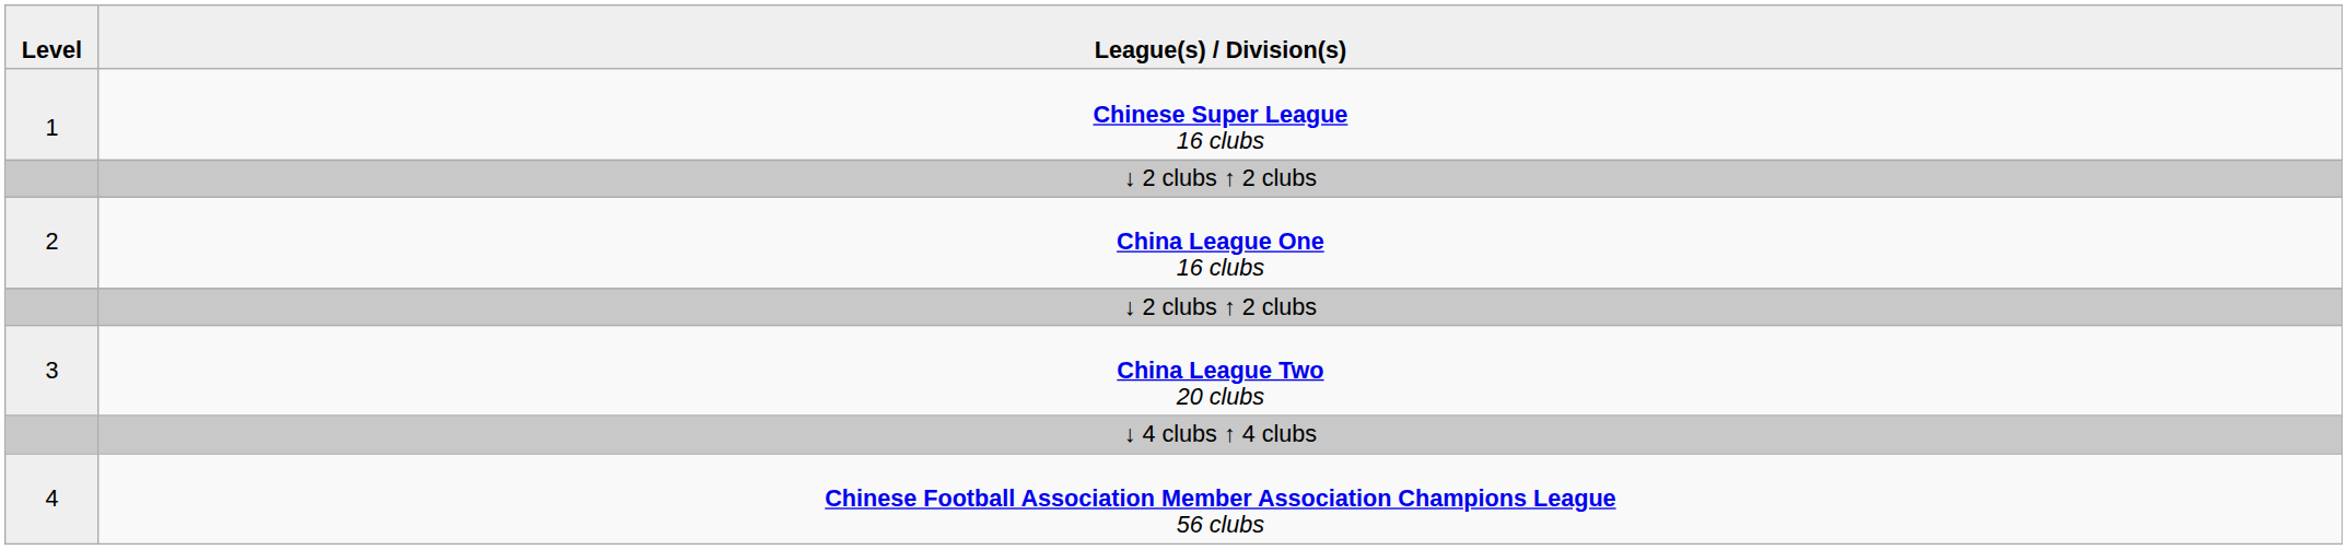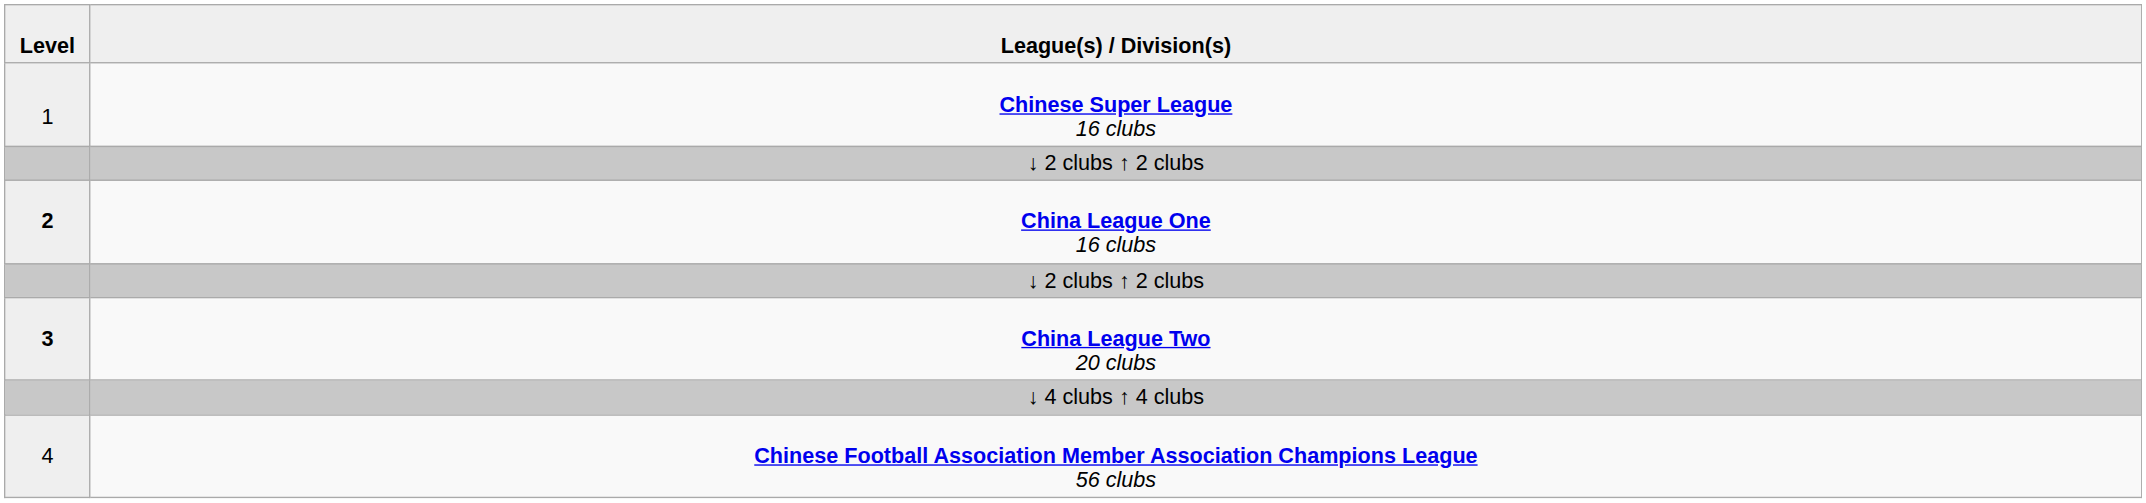China League One 16 clubs | column 1: normal -> bold
China League Two 20 clubs | column 1: normal -> bold
